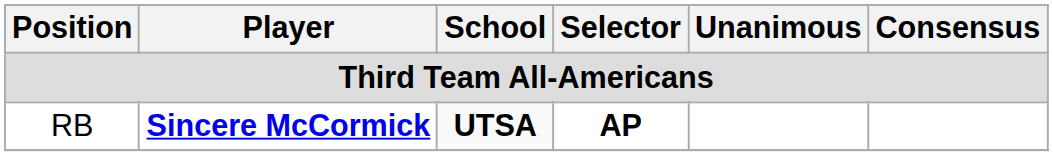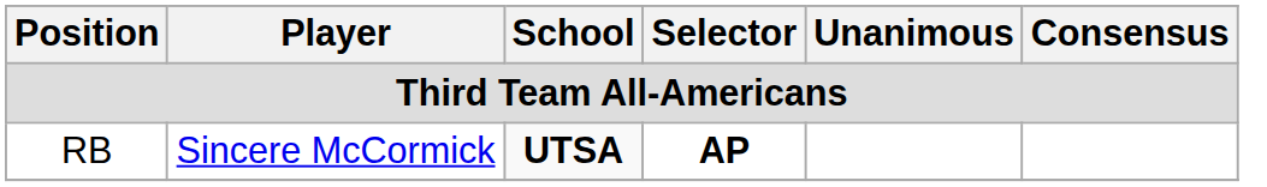RB | Player: bold -> normal
